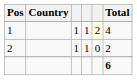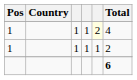row 3 | Pos: 2 -> 1
row 3 | column 5: 0 -> 1
